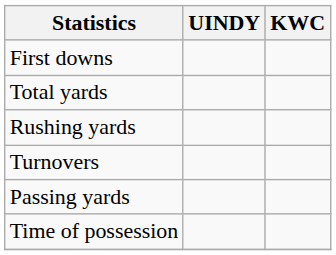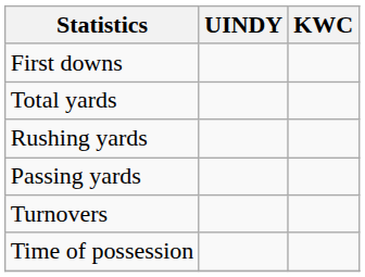rows swapped: Passing yards <-> Turnovers
